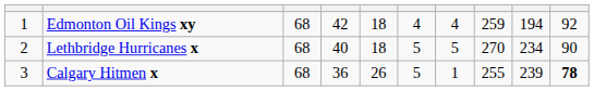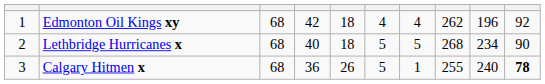Edmonton Oil Kings xy | column 8: 259 -> 262
Edmonton Oil Kings xy | column 9: 194 -> 196
Lethbridge Hurricanes x | column 8: 270 -> 268
Calgary Hitmen x | column 9: 239 -> 240
